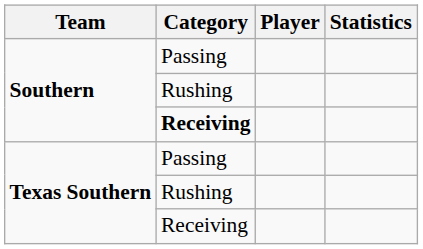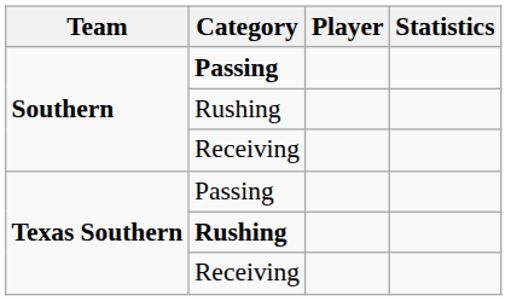Southern / Passing | Category: normal -> bold
Southern / Receiving | Category: bold -> normal
Texas Southern / Rushing | Category: normal -> bold
